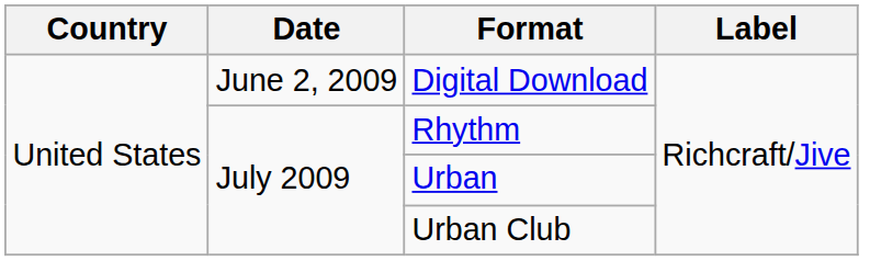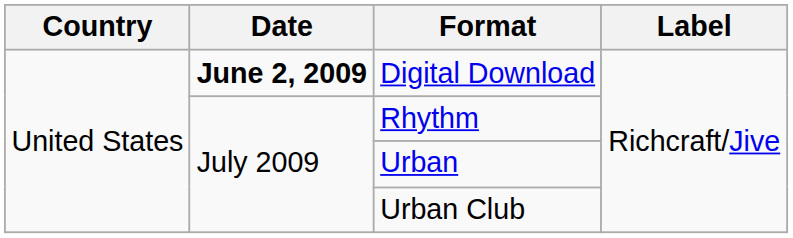Digital Download | Date: normal -> bold
